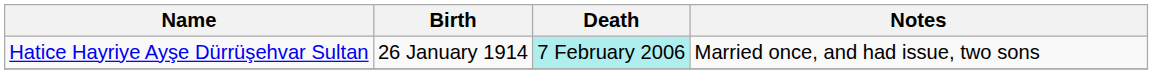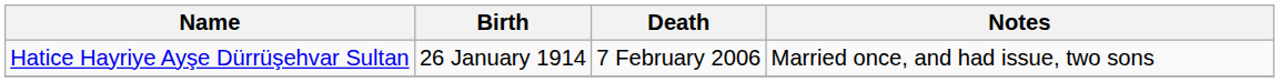Hatice Hayriye Ayşe Dürrüşehvar Sultan | Death: paleturquoise background -> no background
